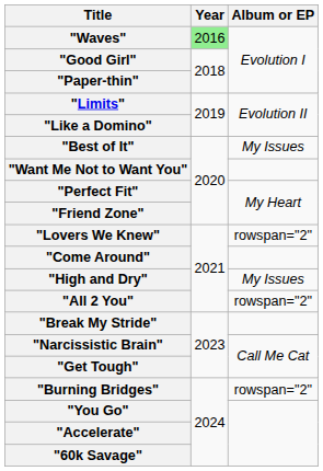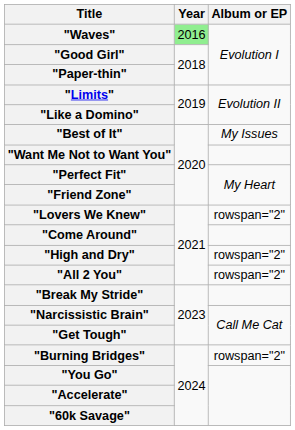"High and Dry" | Album or EP: My Issues -> rowspan="2"
